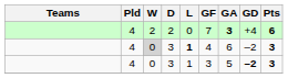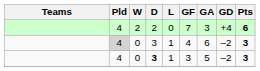row 2 | GA: bold -> normal
row 3 | Pld: no background -> lightgrey background
row 3 | W: lightgrey background -> no background
row 3 | L: bold -> normal
row 4 | D: normal -> bold
row 4 | GD: bold -> normal
